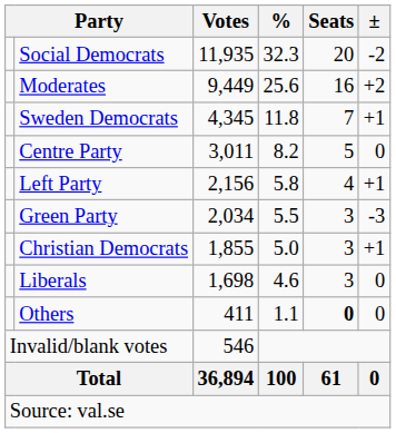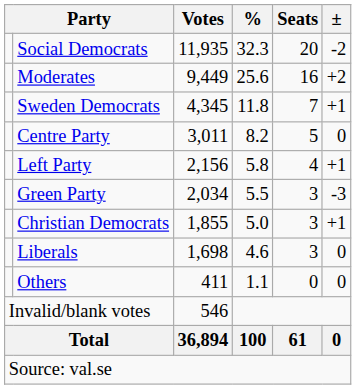Others | Seats: bold -> normal
